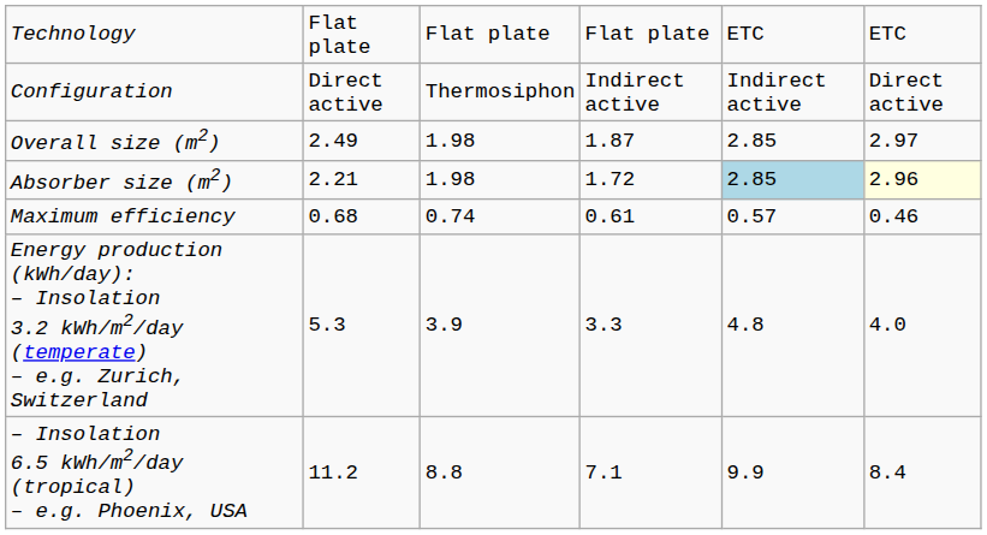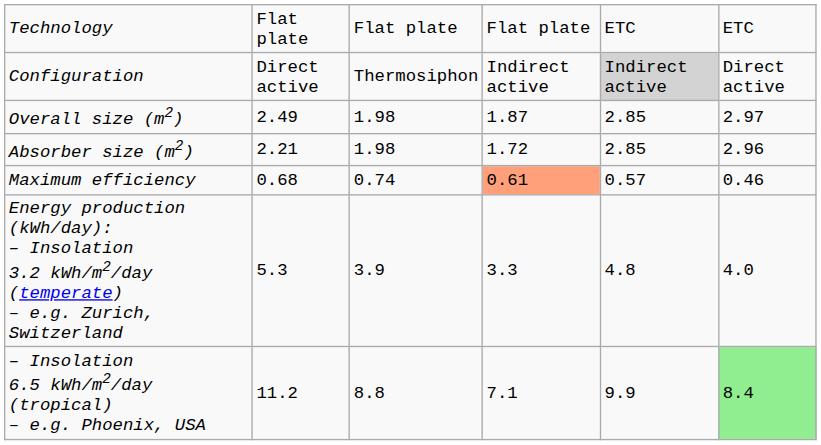Configuration | column 5: no background -> lightgrey background
Absorber size (m2) | column 5: lightblue background -> no background
Absorber size (m2) | column 6: lightyellow background -> no background
Maximum efficiency | column 4: no background -> lightsalmon background
– Insolation 6.5 kWh/m2/day (tropical) – e.g. Phoenix, USA | column 6: no background -> lightgreen background
